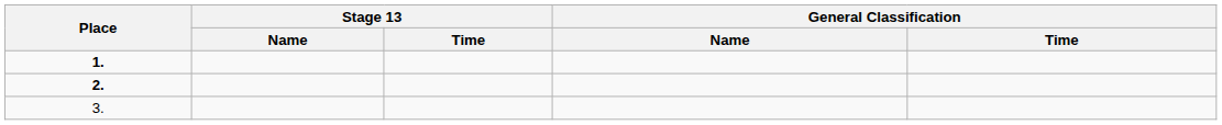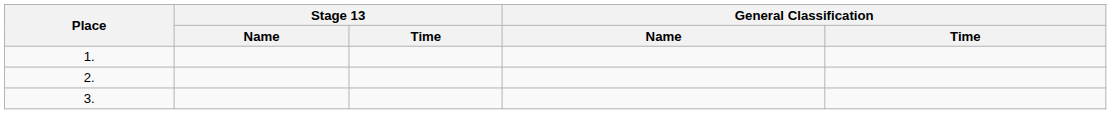1. | Place: bold -> normal
2. | Place: bold -> normal
